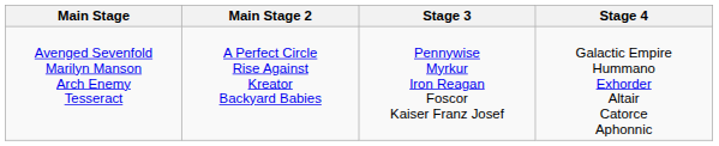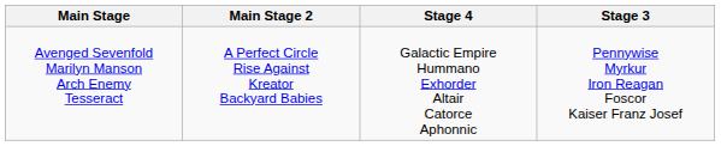columns swapped: Stage 3 <-> Stage 4
